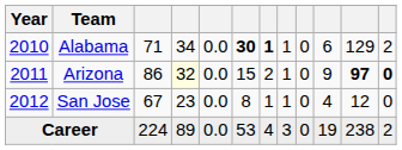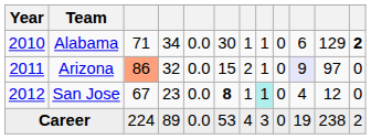Alabama | column 6: bold -> normal
Alabama | column 7: bold -> normal
Alabama | column 12: normal -> bold
Arizona | column 3: no background -> lightsalmon background
Arizona | column 4: lightyellow background -> no background
Arizona | column 10: no background -> lavender background
Arizona | column 11: bold -> normal
Arizona | column 12: bold -> normal
San Jose | column 6: normal -> bold
San Jose | column 8: no background -> paleturquoise background
